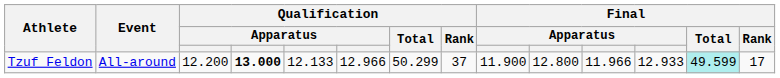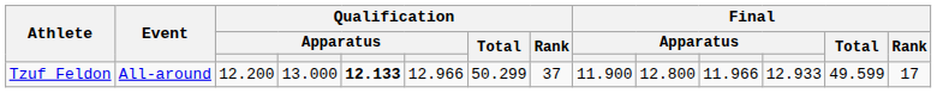row 4 | column 4: bold -> normal
row 4 | column 5: normal -> bold
row 4 | Final / Total: paleturquoise background -> no background
